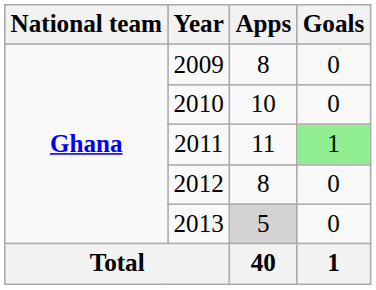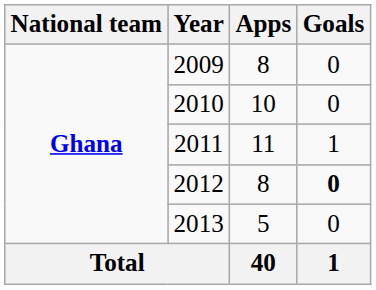2011 | Goals: lightgreen background -> no background
2012 | Goals: normal -> bold
2013 | Apps: lightgrey background -> no background
